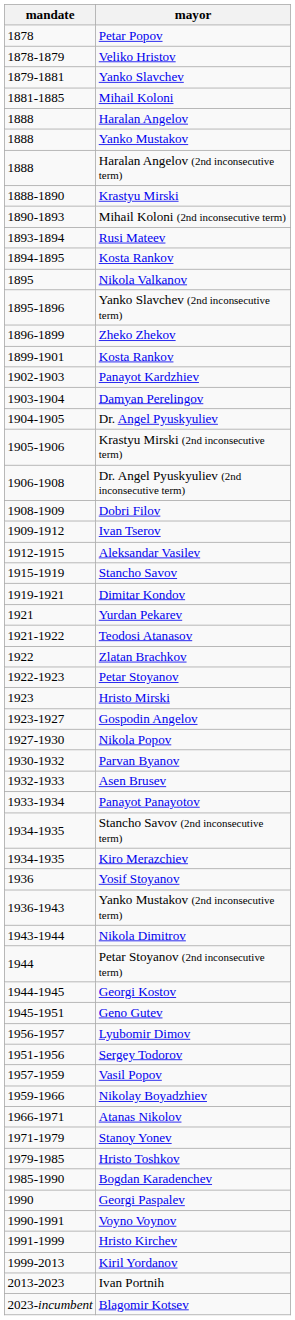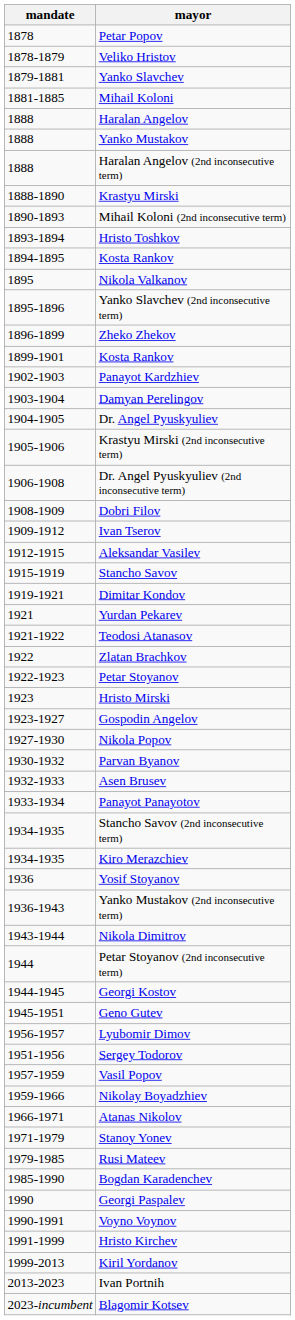row 11 | mayor: Rusi Mateev -> Hristo Toshkov
row 51 | mayor: Hristo Toshkov -> Rusi Mateev
